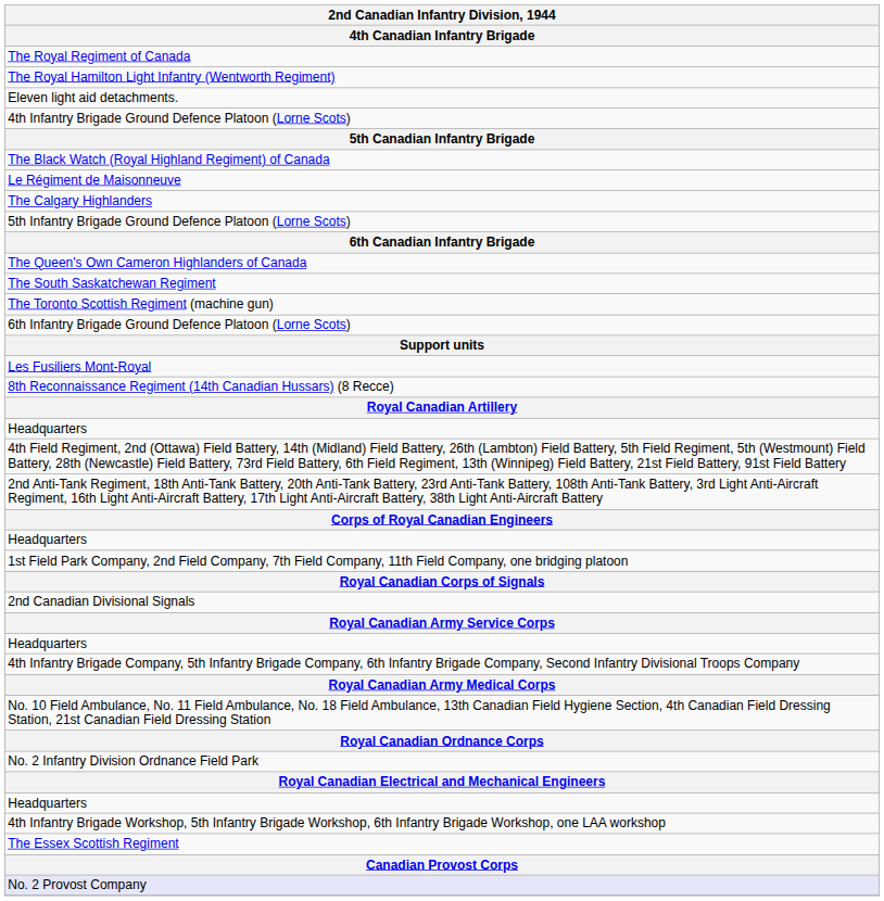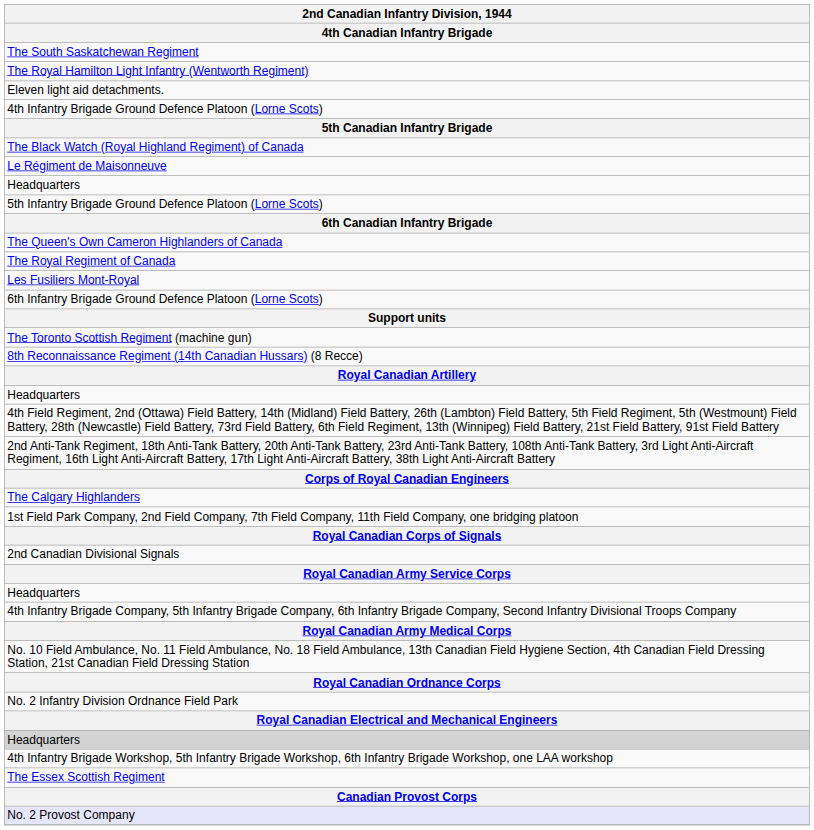row 3 | column 1: The Royal Regiment of Canada -> The South Saskatchewan Regiment
row 10 | column 1: The Calgary Highlanders -> Headquarters
row 14 | column 1: The South Saskatchewan Regiment -> The Royal Regiment of Canada
row 15 | column 1: The Toronto Scottish Regiment (machine gun) -> Les Fusiliers Mont-Royal
row 18 | column 1: Les Fusiliers Mont-Royal -> The Toronto Scottish Regiment (machine gun)
row 25 | column 1: Headquarters -> The Calgary Highlanders
row 37 | column 1: no background -> lightgrey background
